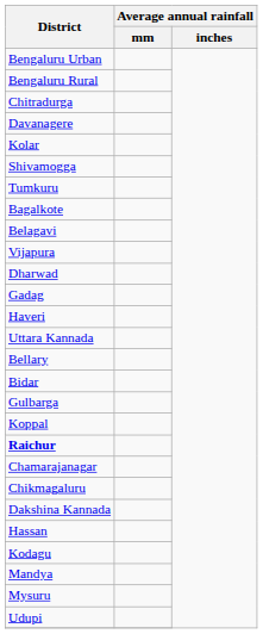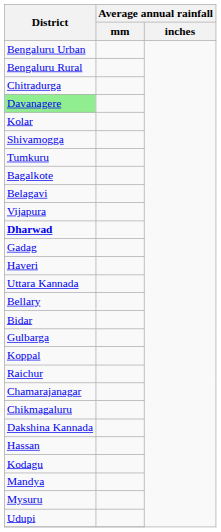Davanagere | District: no background -> lightgreen background
Dharwad | District: normal -> bold
Raichur | District: bold -> normal
